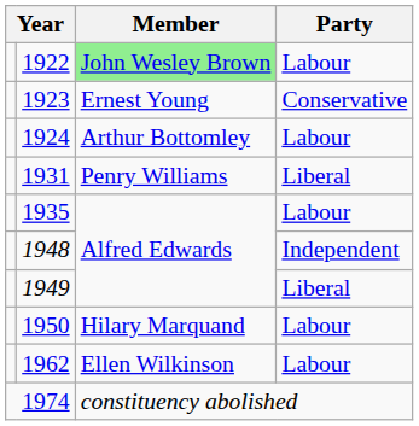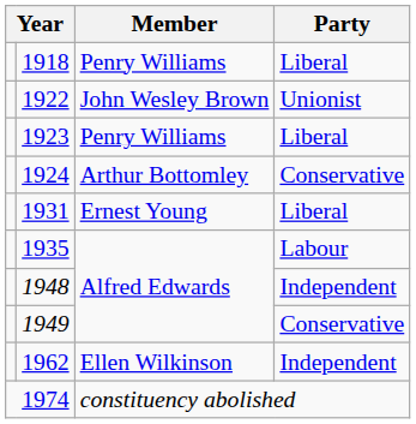+ row: 1918 | Penry Williams | Liberal
1922 | Member: lightgreen background -> no background
1922 | Party: Labour -> Unionist
1923 | Member: Ernest Young -> Penry Williams
1923 | Party: Conservative -> Liberal
1924 | Party: Labour -> Conservative
1931 | Member: Penry Williams -> Ernest Young
1949 | Party: Liberal -> Conservative
- row: 1950 | Hilary Marquand | Labour
1962 | Party: Labour -> Independent
